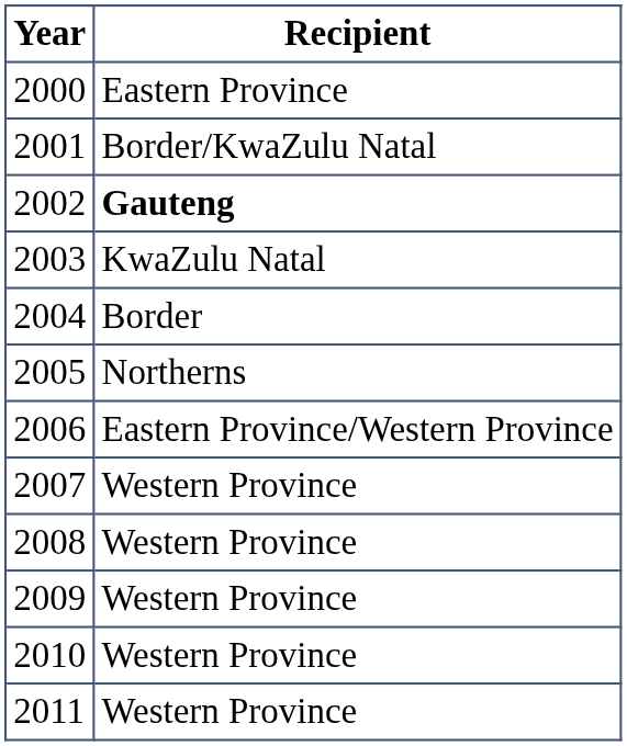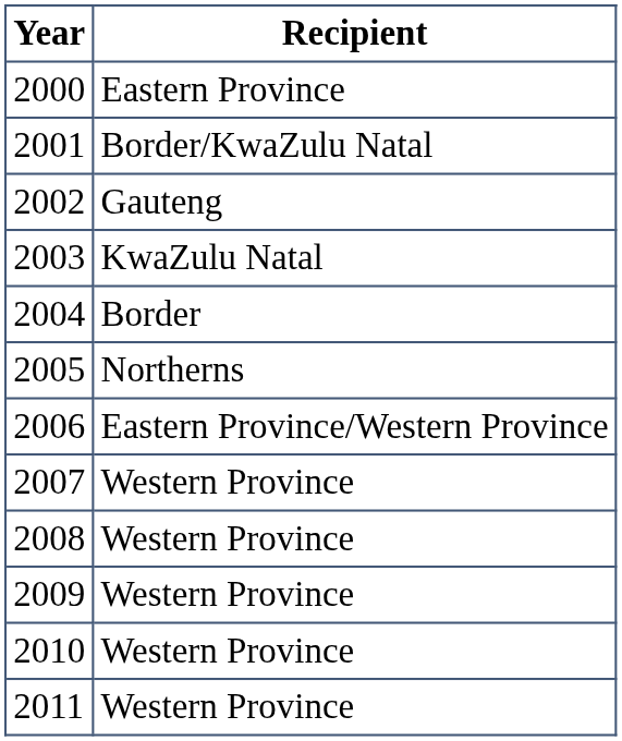2002 | Recipient: bold -> normal
